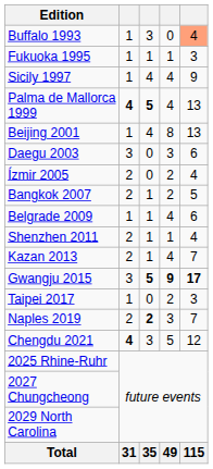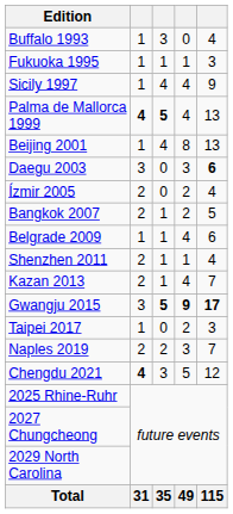Buffalo 1993 | column 5: lightsalmon background -> no background
Daegu 2003 | column 5: normal -> bold
Naples 2019 | column 3: bold -> normal
